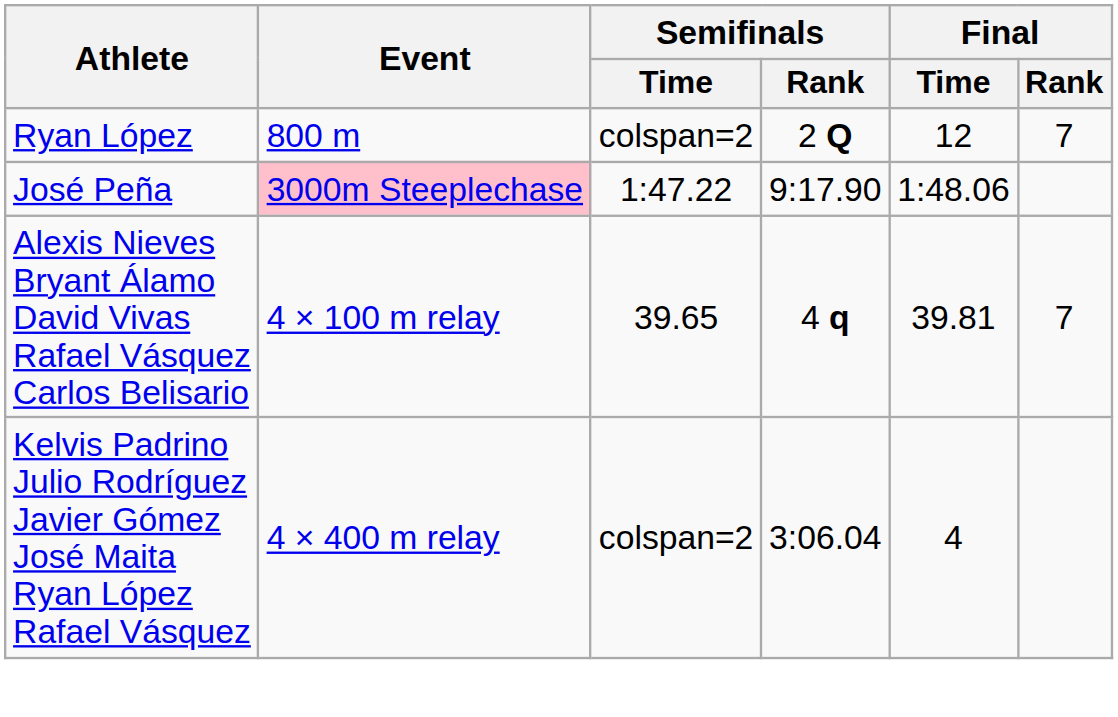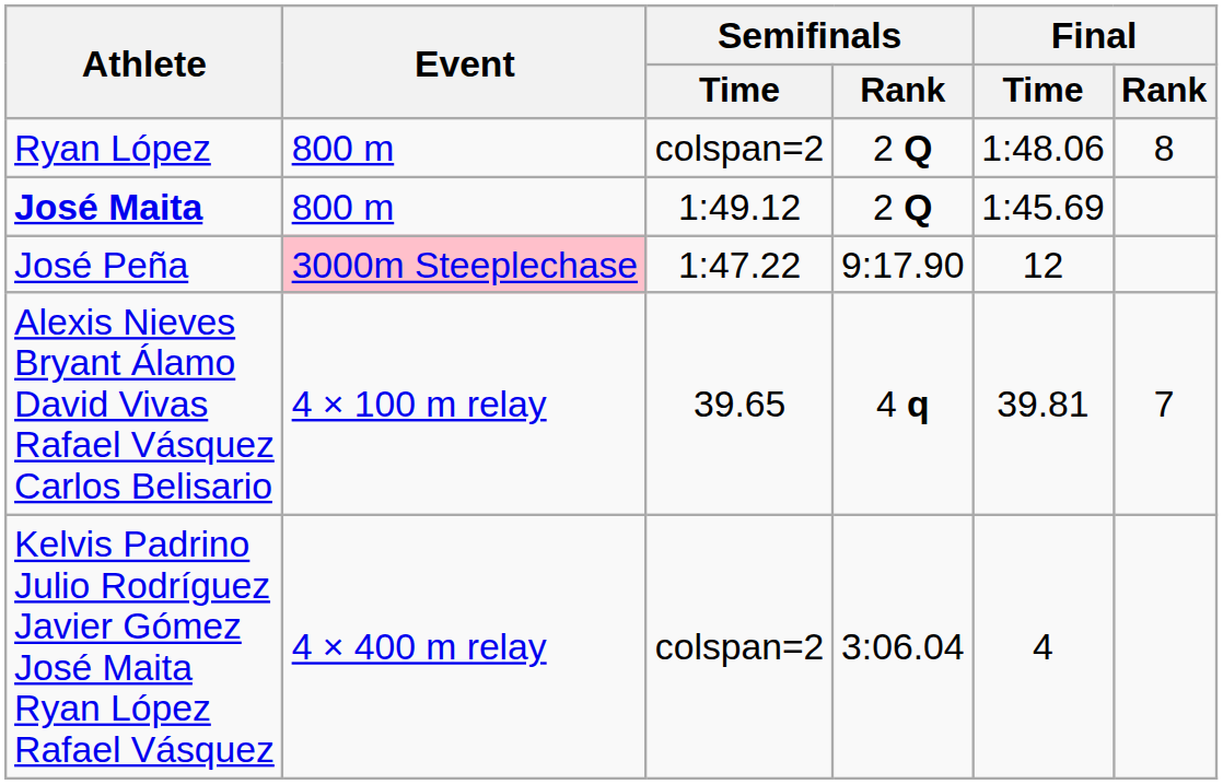Ryan López | Final / Time: 12 -> 1:48.06
Ryan López | Final / Rank: 7 -> 8
+ row: José Maita | 800 m | 1:49.12 | 2 Q | 1:45.69
José Peña | Final / Time: 1:48.06 -> 12
